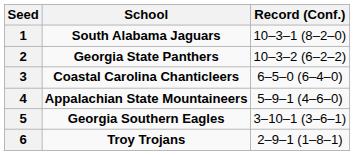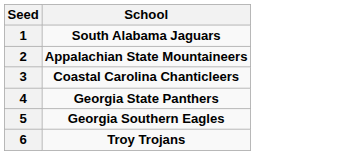- column: Record (Conf.) | 10–3–1 (8–2–0) | 10–3–2 (6–2–2) | 6–5–0 (6–4–0) | 5–9–1 (4–6–0) | 3–10–1 (3–6–1) | 2–9–1 (1–8–1)
2 | School: Georgia State Panthers -> Appalachian State Mountaineers
4 | School: Appalachian State Mountaineers -> Georgia State Panthers
